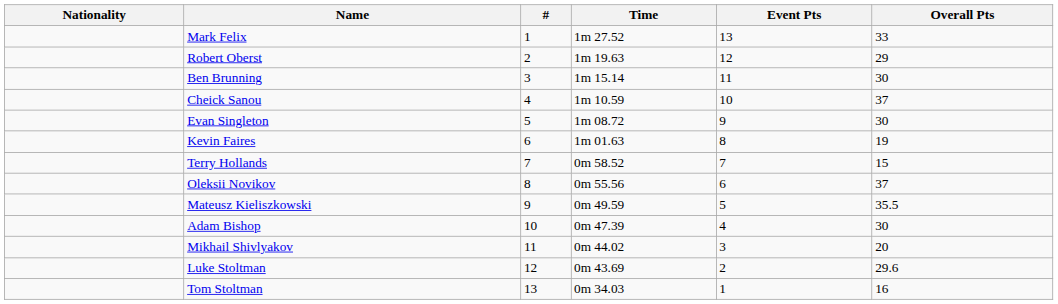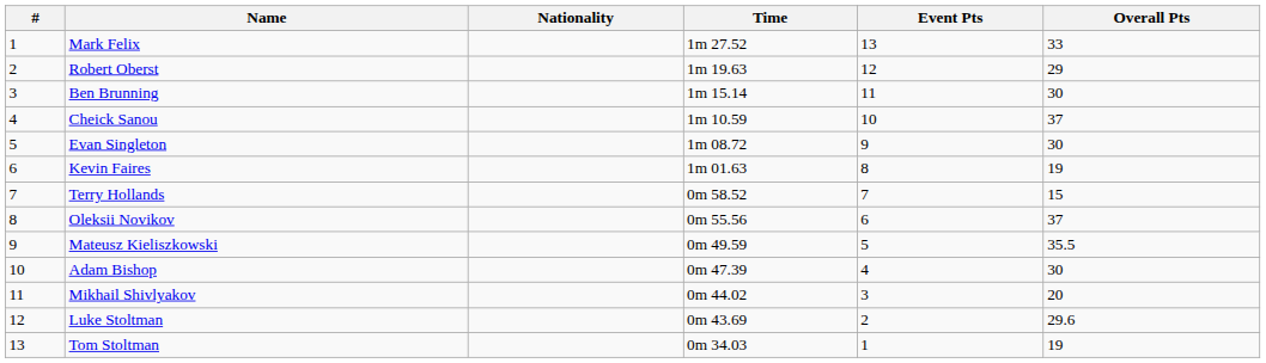columns swapped: # <-> Nationality
Tom Stoltman | Overall Pts: 16 -> 19
